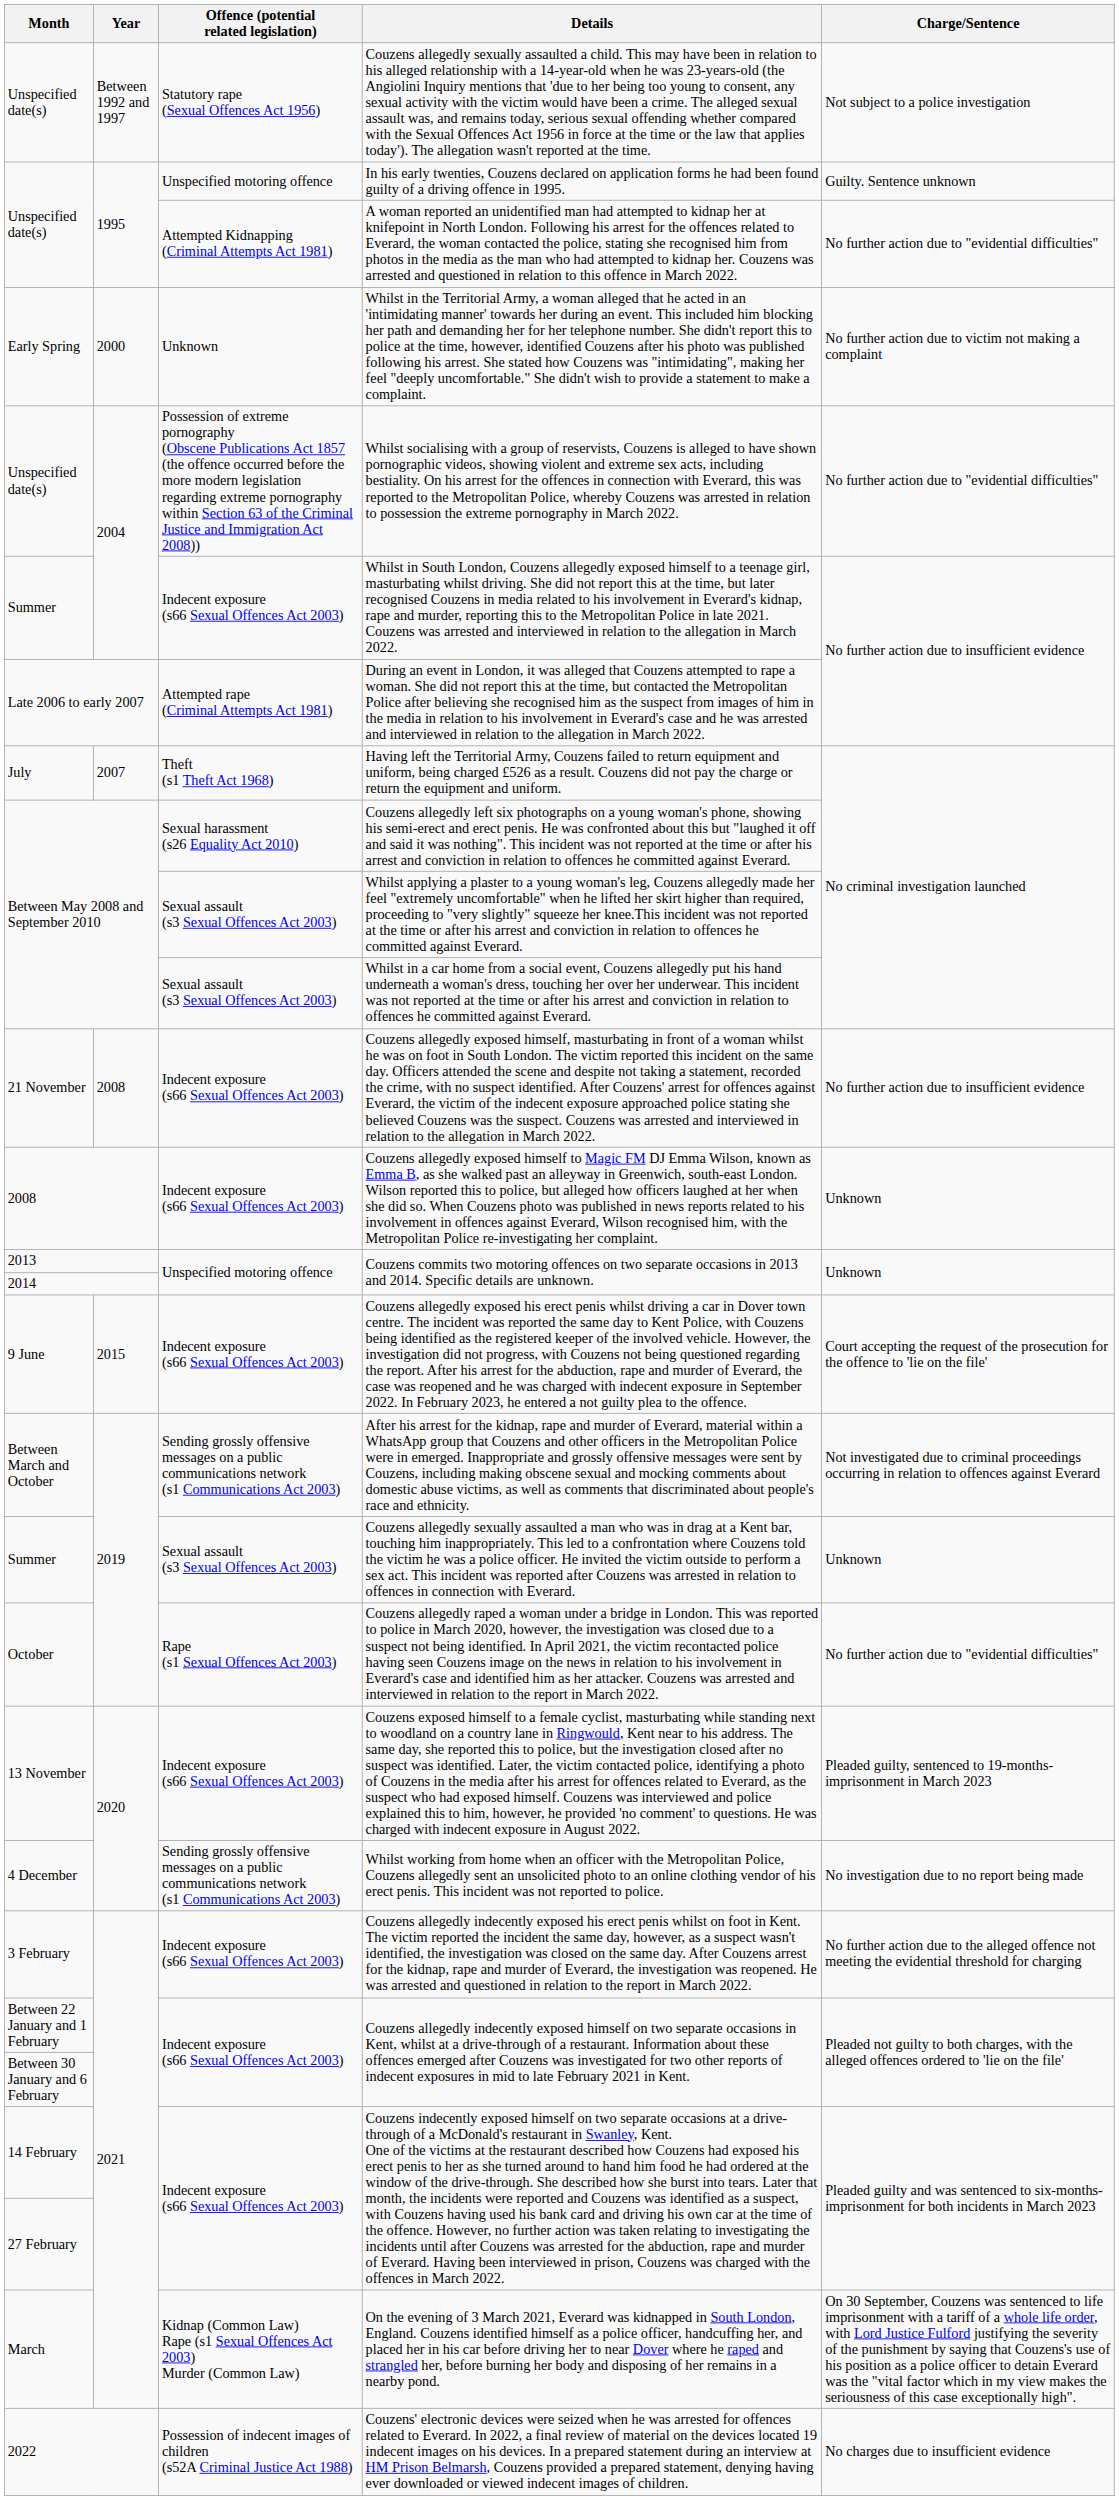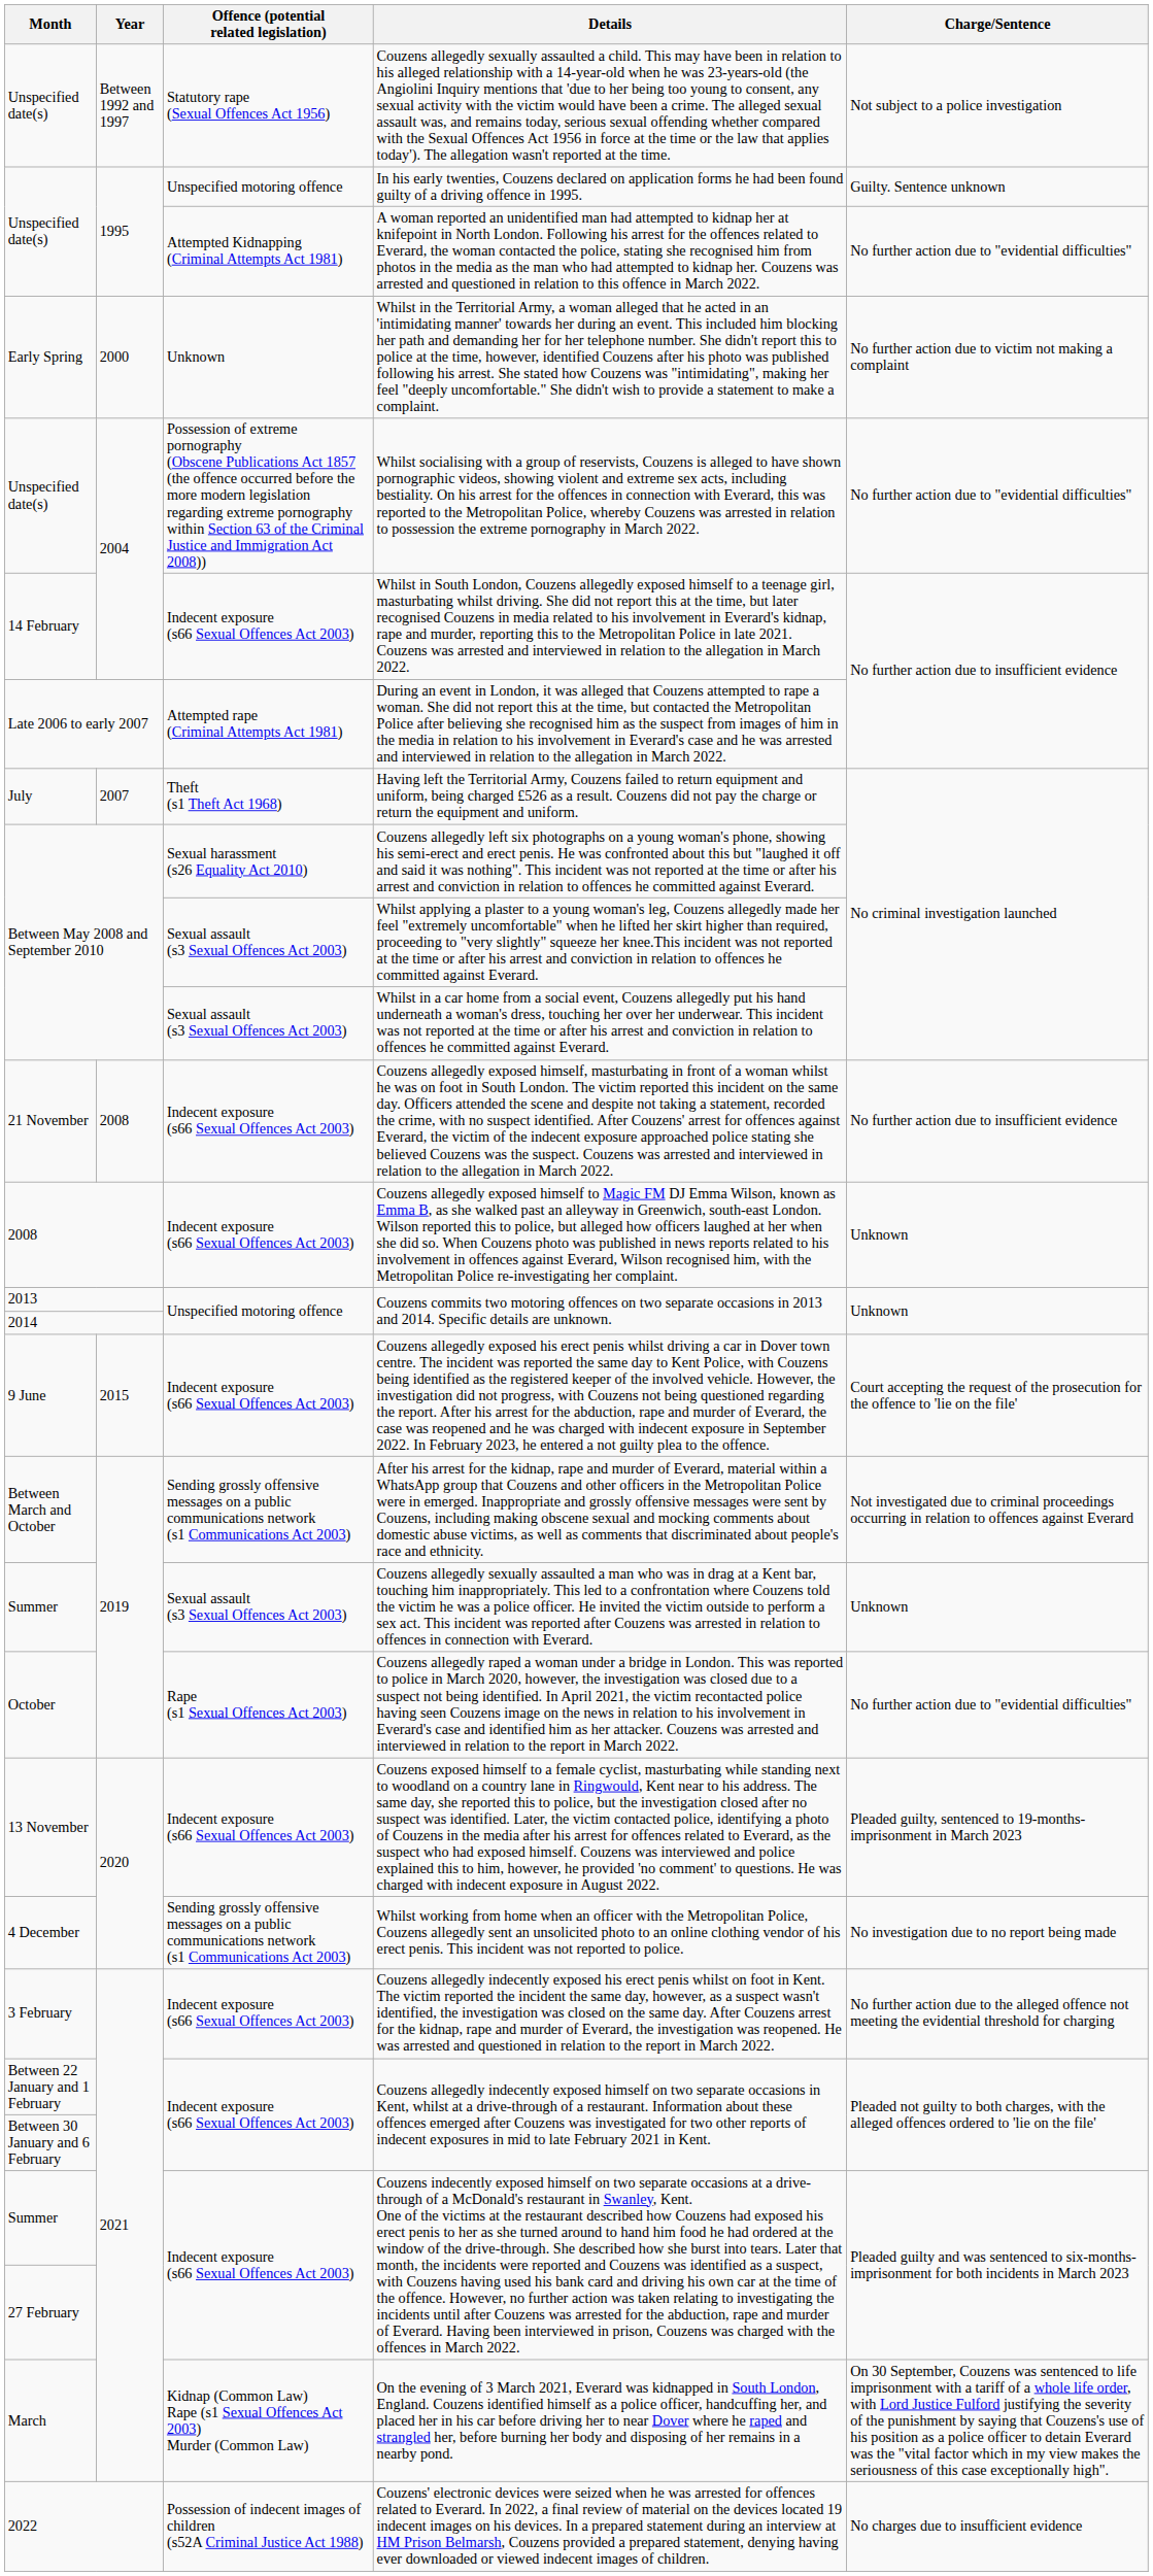row 7 | Month: Summer -> 14 February
row 26 | Month: 14 February -> Summer
